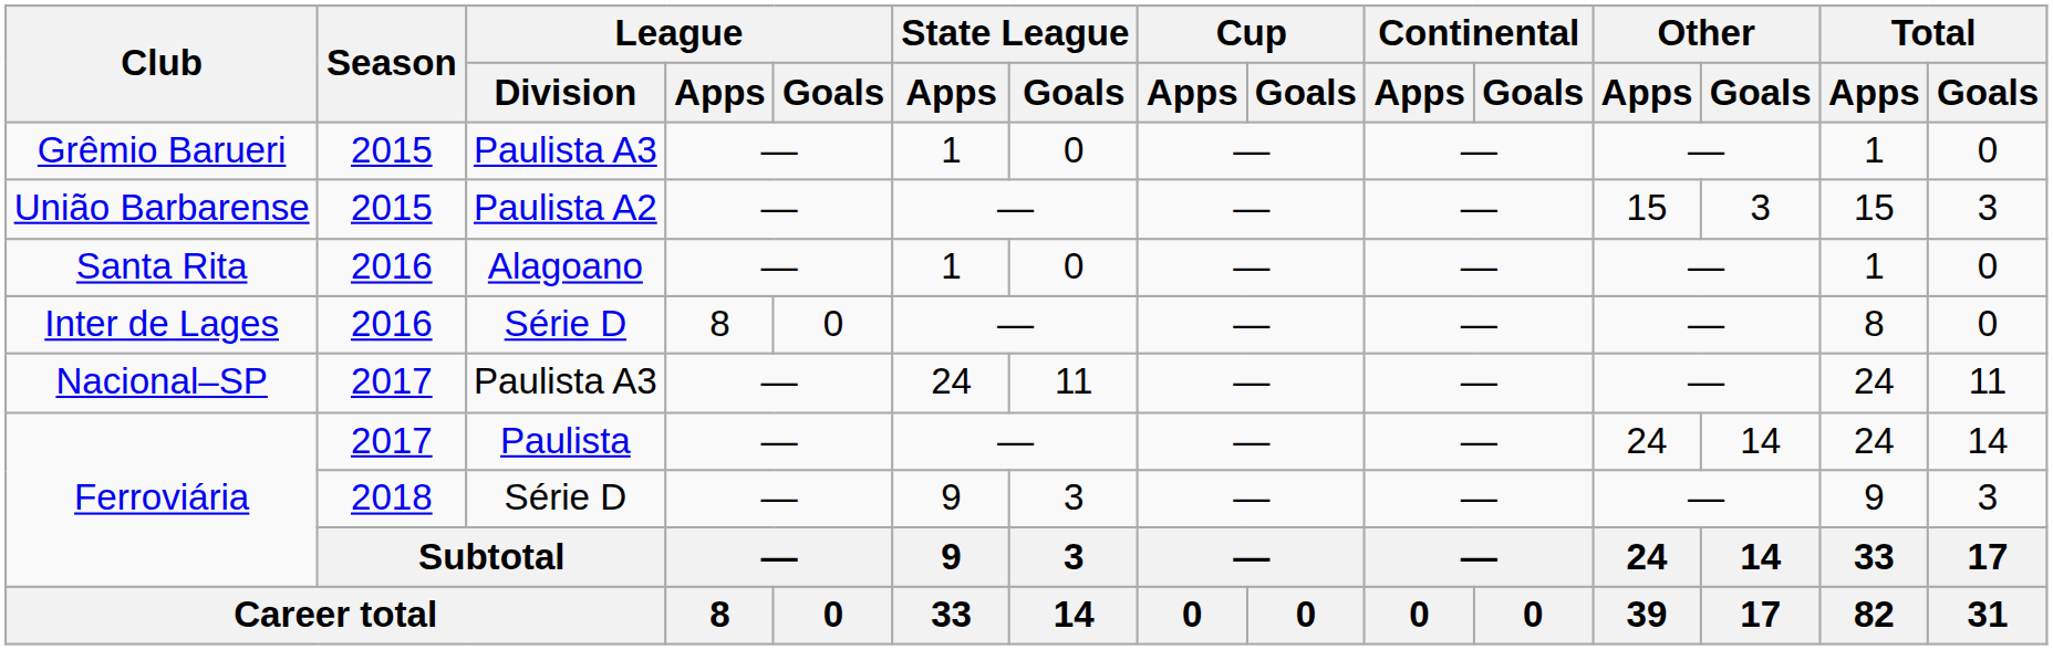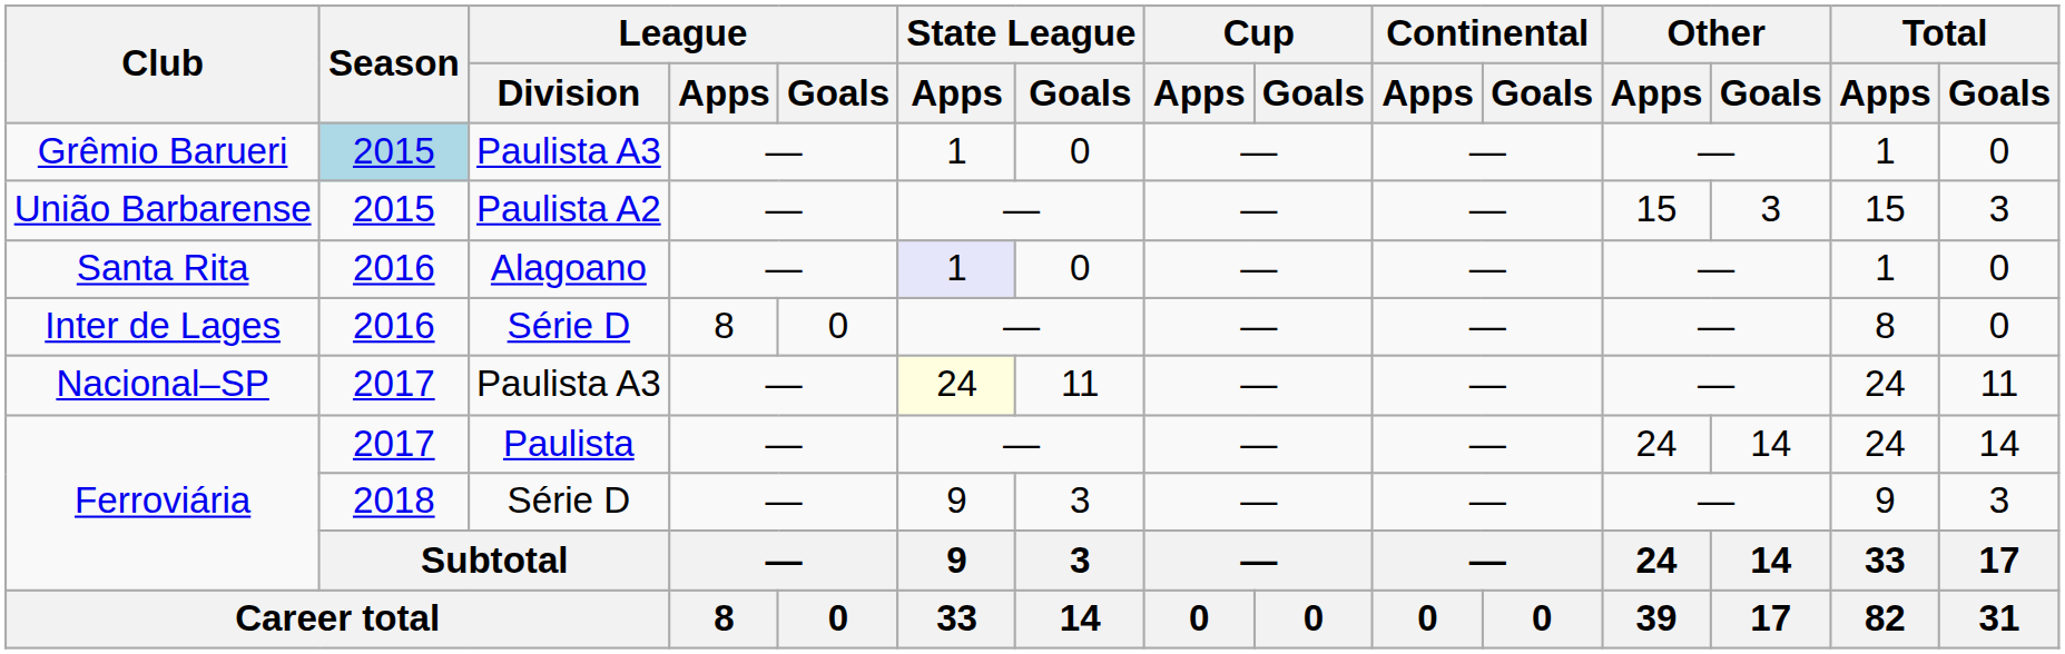Grêmio Barueri | Season: no background -> lightblue background
Santa Rita | State League / Apps: no background -> lavender background
Nacional–SP | State League / Apps: no background -> lightyellow background
